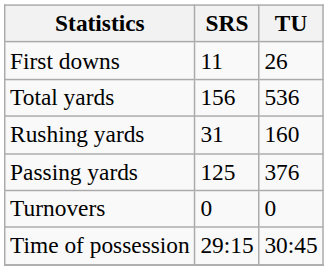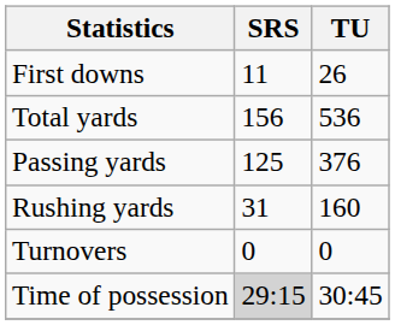rows swapped: Rushing yards <-> Passing yards
Time of possession | SRS: no background -> lightgrey background
